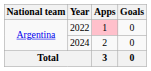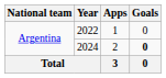2022 | Apps: pink background -> no background
2024 | Goals: normal -> bold
